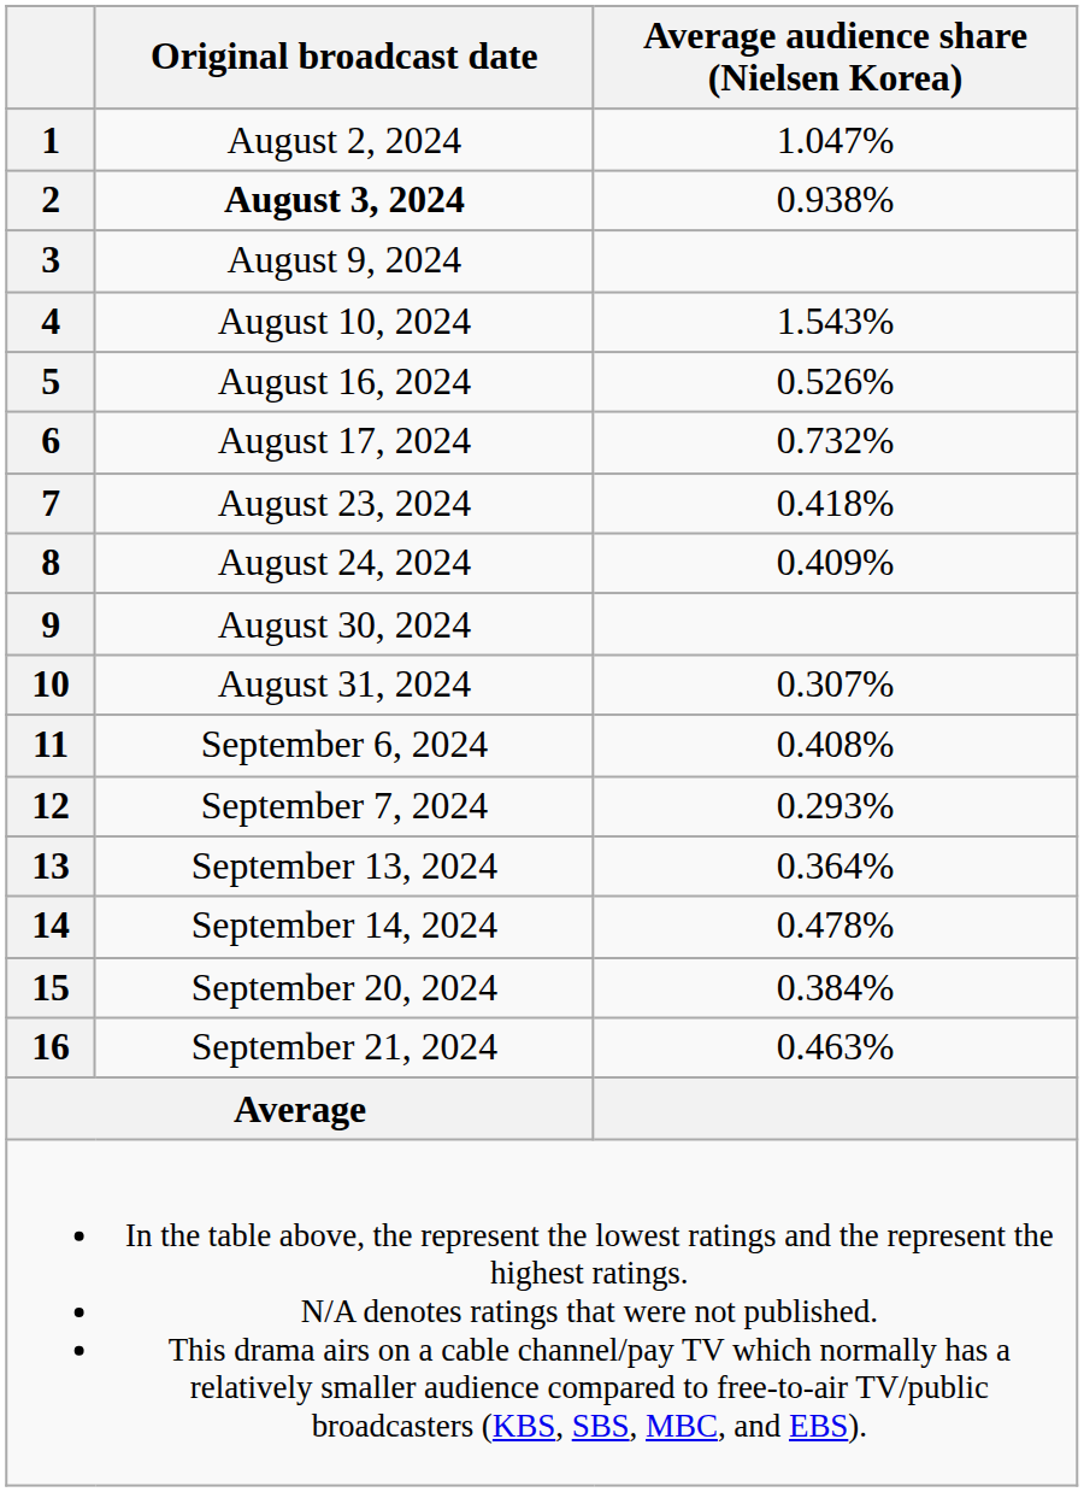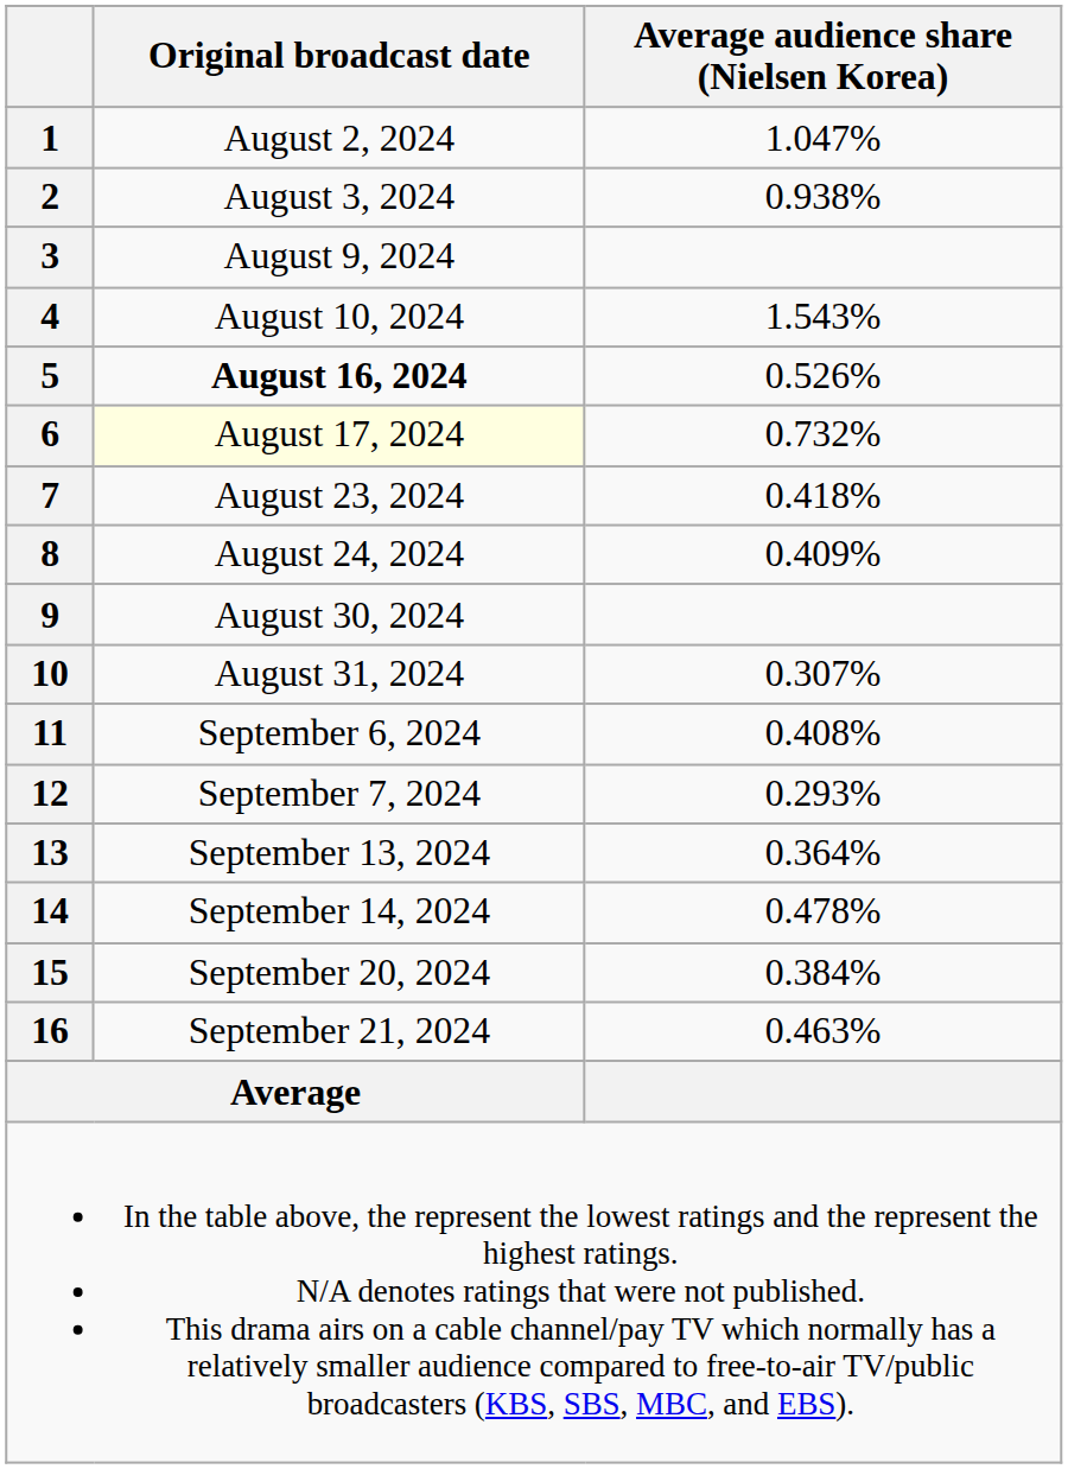2 | Original broadcast date: bold -> normal
5 | Original broadcast date: normal -> bold
6 | Original broadcast date: no background -> lightyellow background
